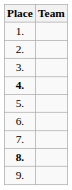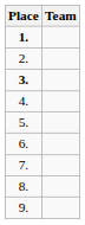1. | Place: normal -> bold
3. | Place: normal -> bold
4. | Place: bold -> normal
8. | Place: bold -> normal
